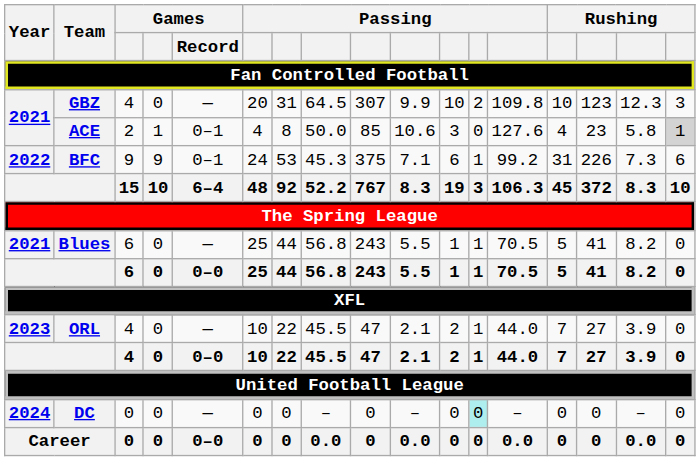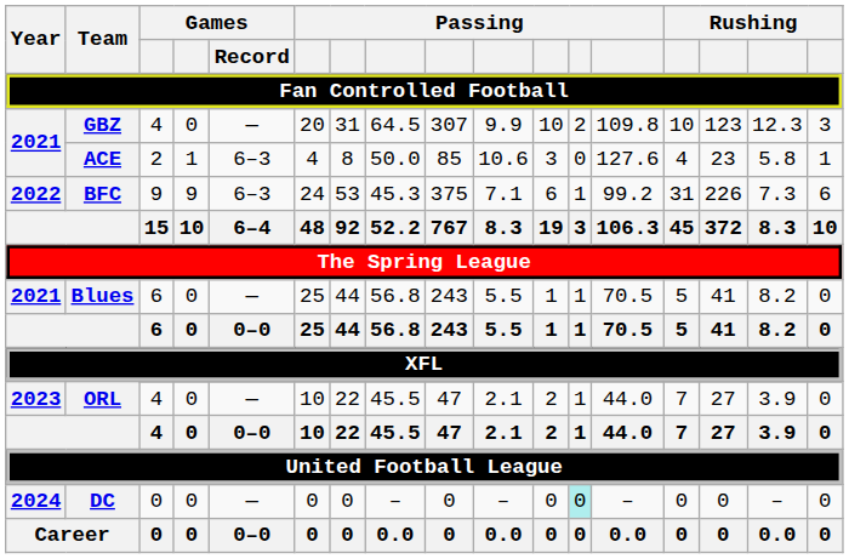ACE | Games / Record: 0–1 -> 6–3
ACE | column 17: lightgrey background -> no background
BFC | Games / Record: 0–1 -> 6–3
